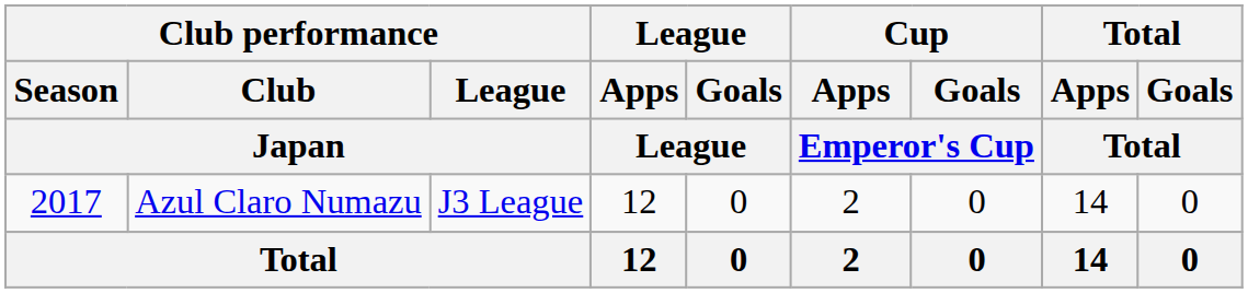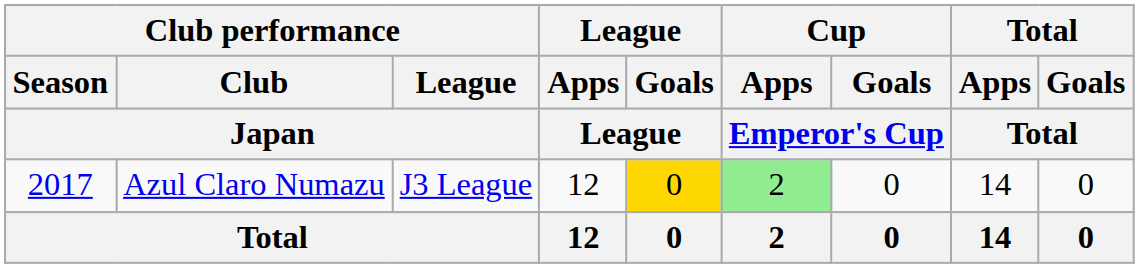Azul Claro Numazu | League / Goals / League: no background -> gold background
Azul Claro Numazu | Cup / Apps / Emperor's Cup: no background -> lightgreen background
